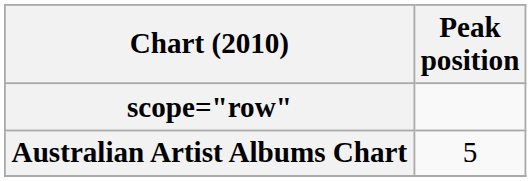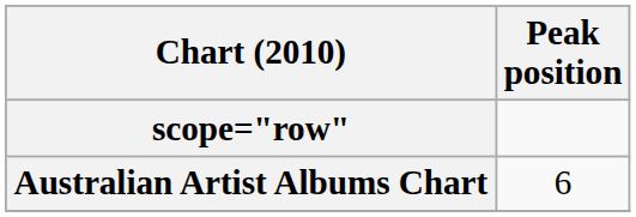Australian Artist Albums Chart | Peak position: 5 -> 6
